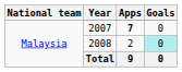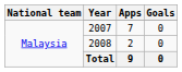2007 | Apps: bold -> normal
2008 | Goals: paleturquoise background -> no background
